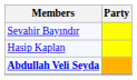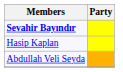Sevahir Bayındır | Members: normal -> bold
Abdullah Veli Seyda | Members: bold -> normal
